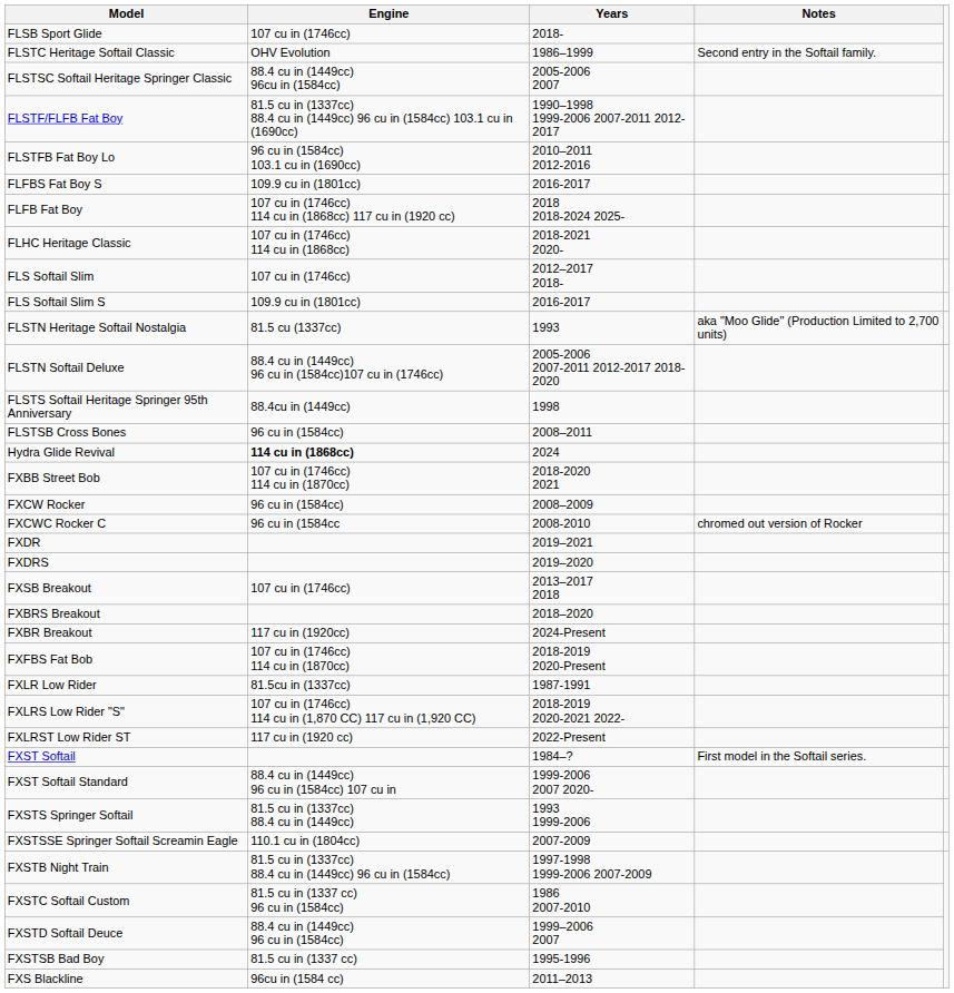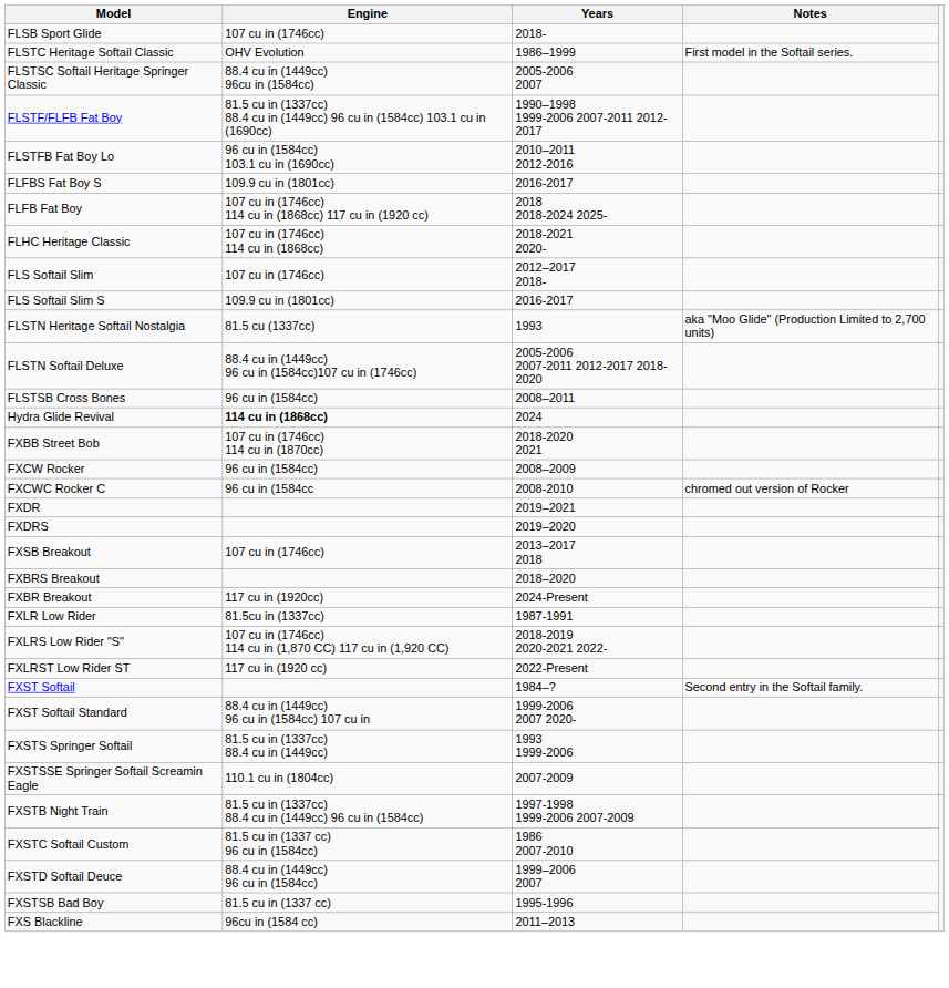FLSTC Heritage Softail Classic | Notes: Second entry in the Softail family. -> First model in the Softail series.
- row: FLSTS Softail Heritage Springer 95th Anniversary | 88.4cu in (1449cc) | 1998
- row: FXFBS Fat Bob | 107 cu in (1746cc) 114 cu in (1870cc) | 2018-2019 2020-Present
FXST Softail | Notes: First model in the Softail series. -> Second entry in the Softail family.
